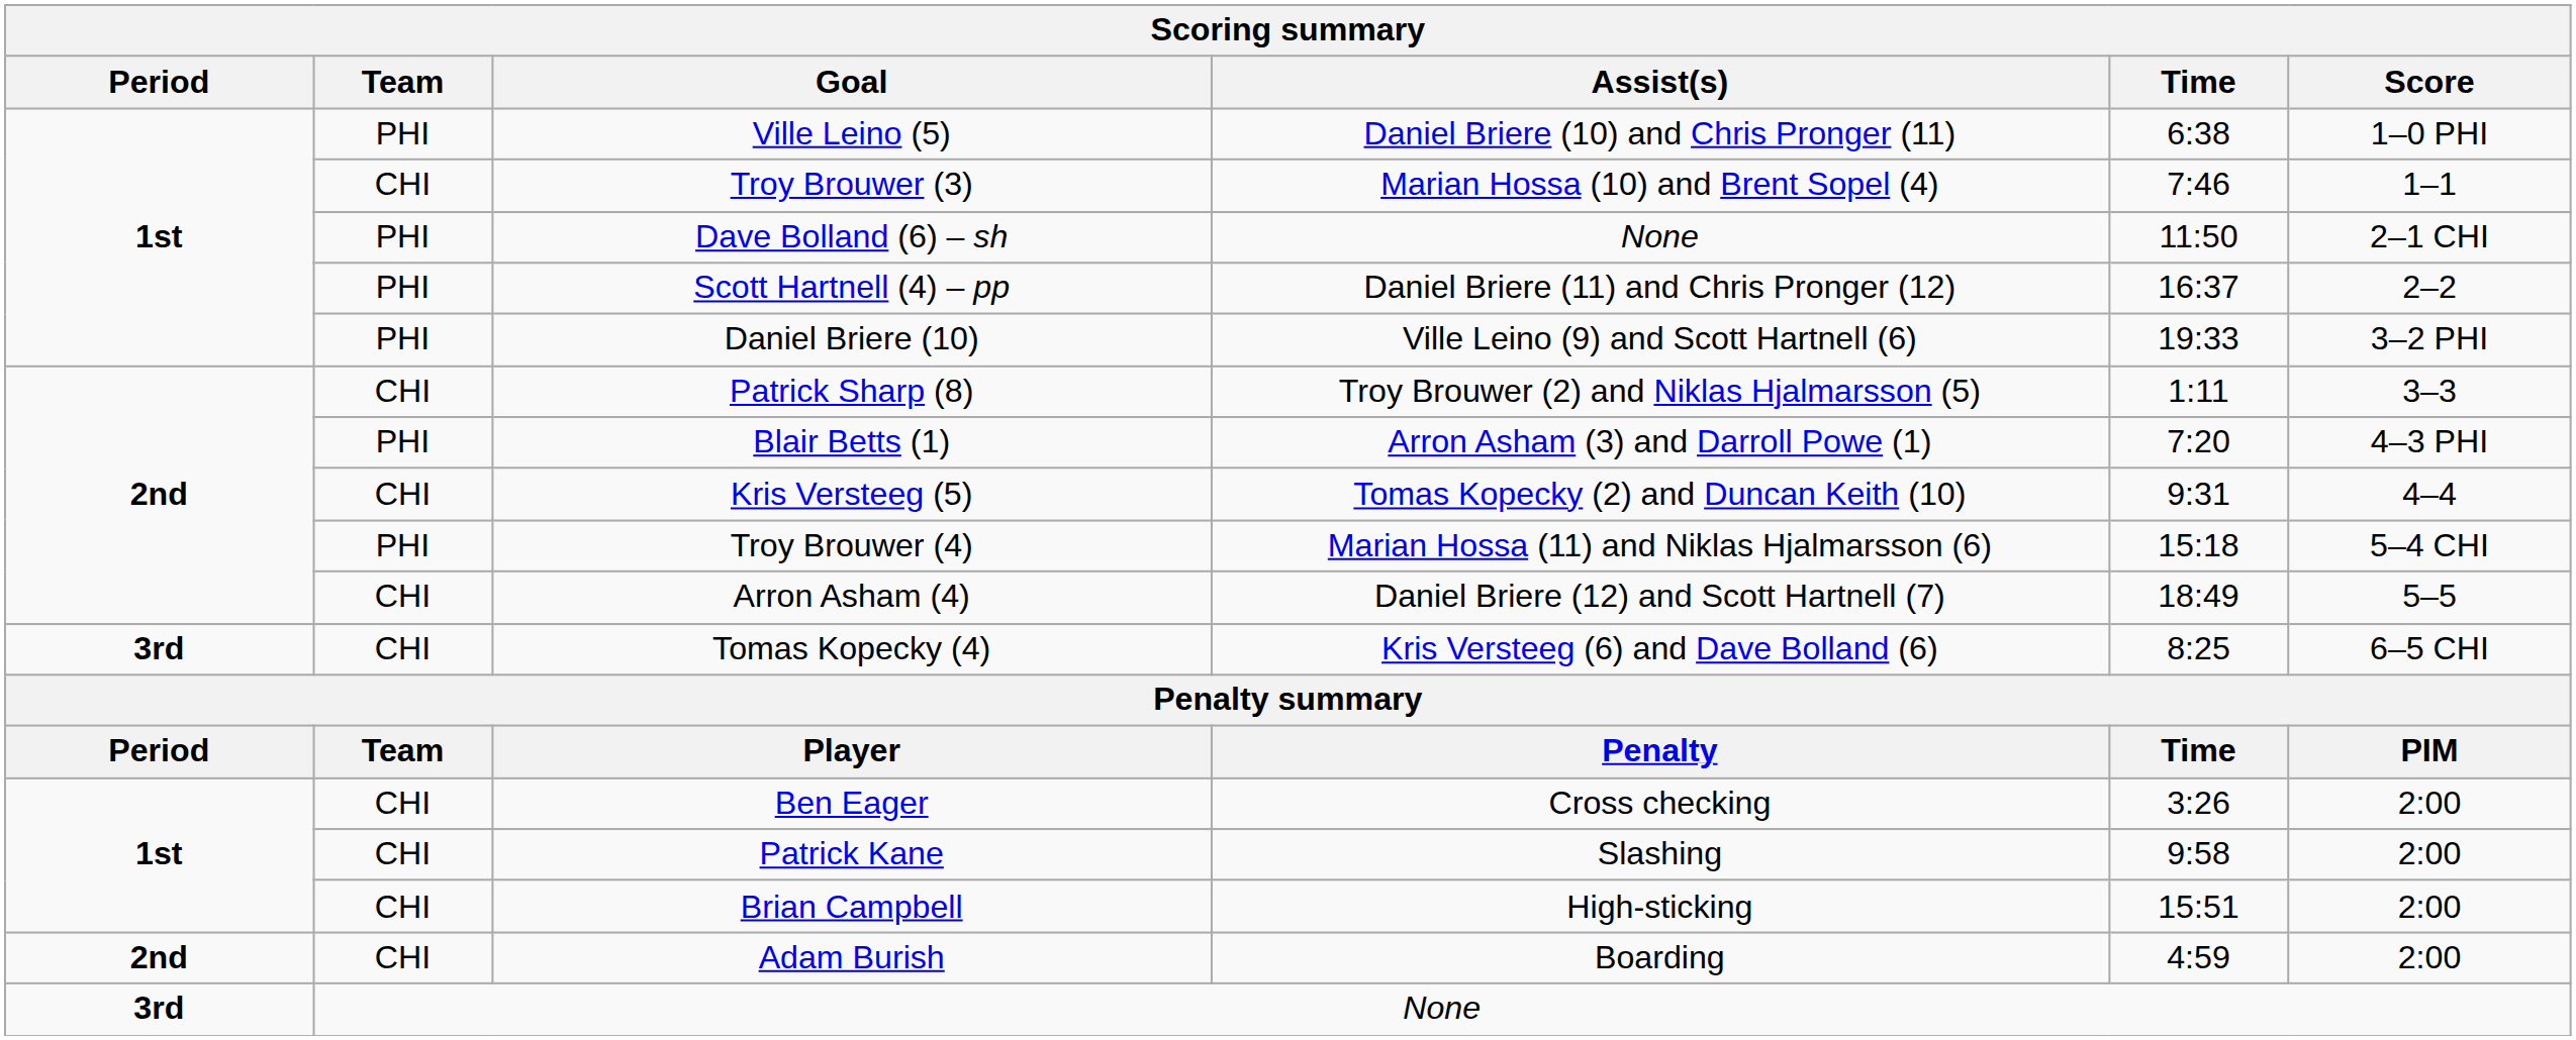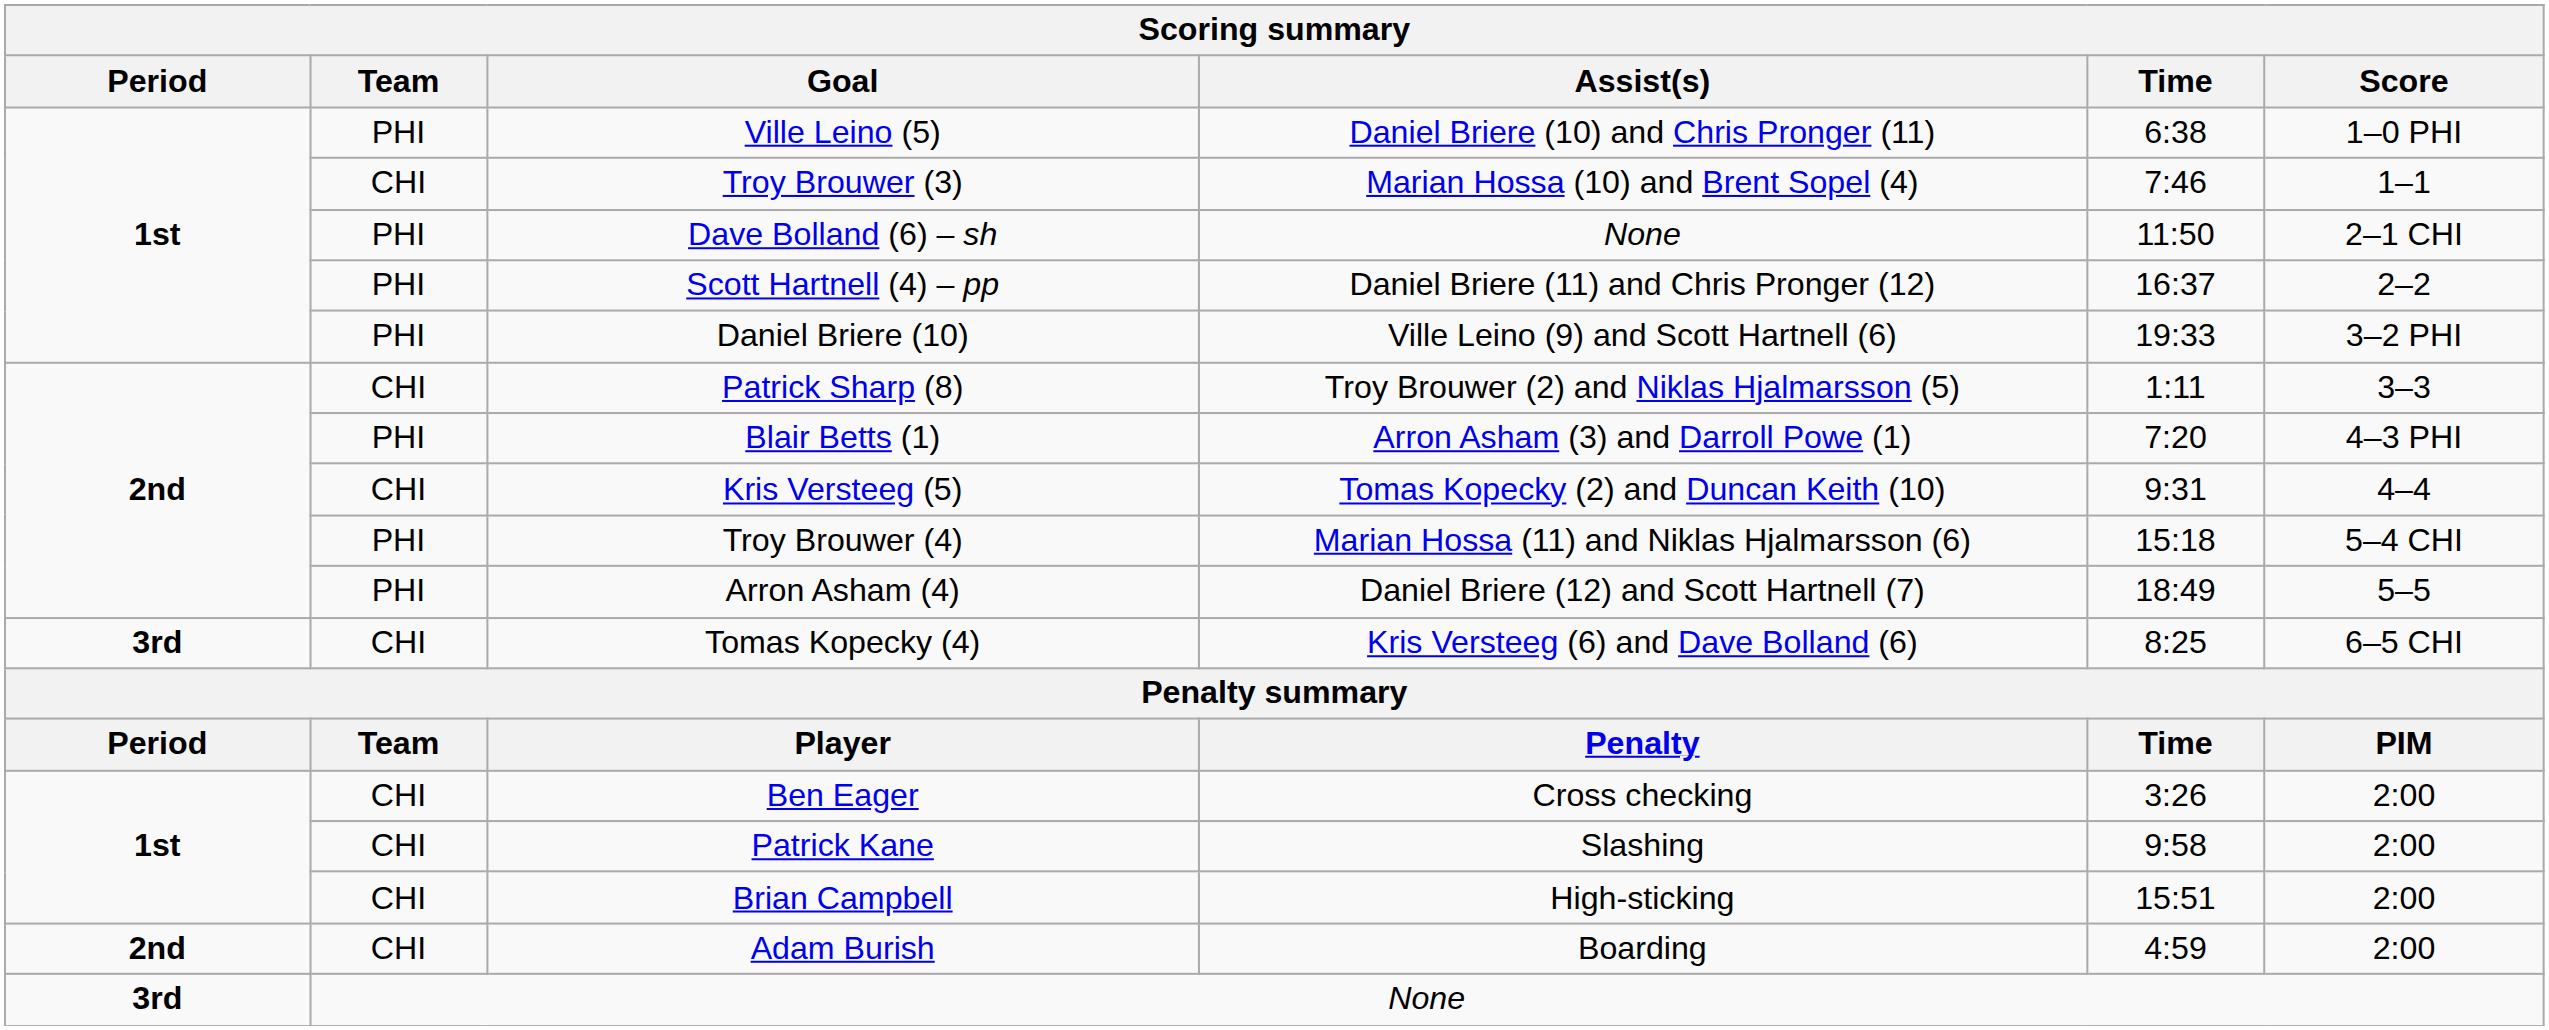Arron Asham (4) | Team: CHI -> PHI
